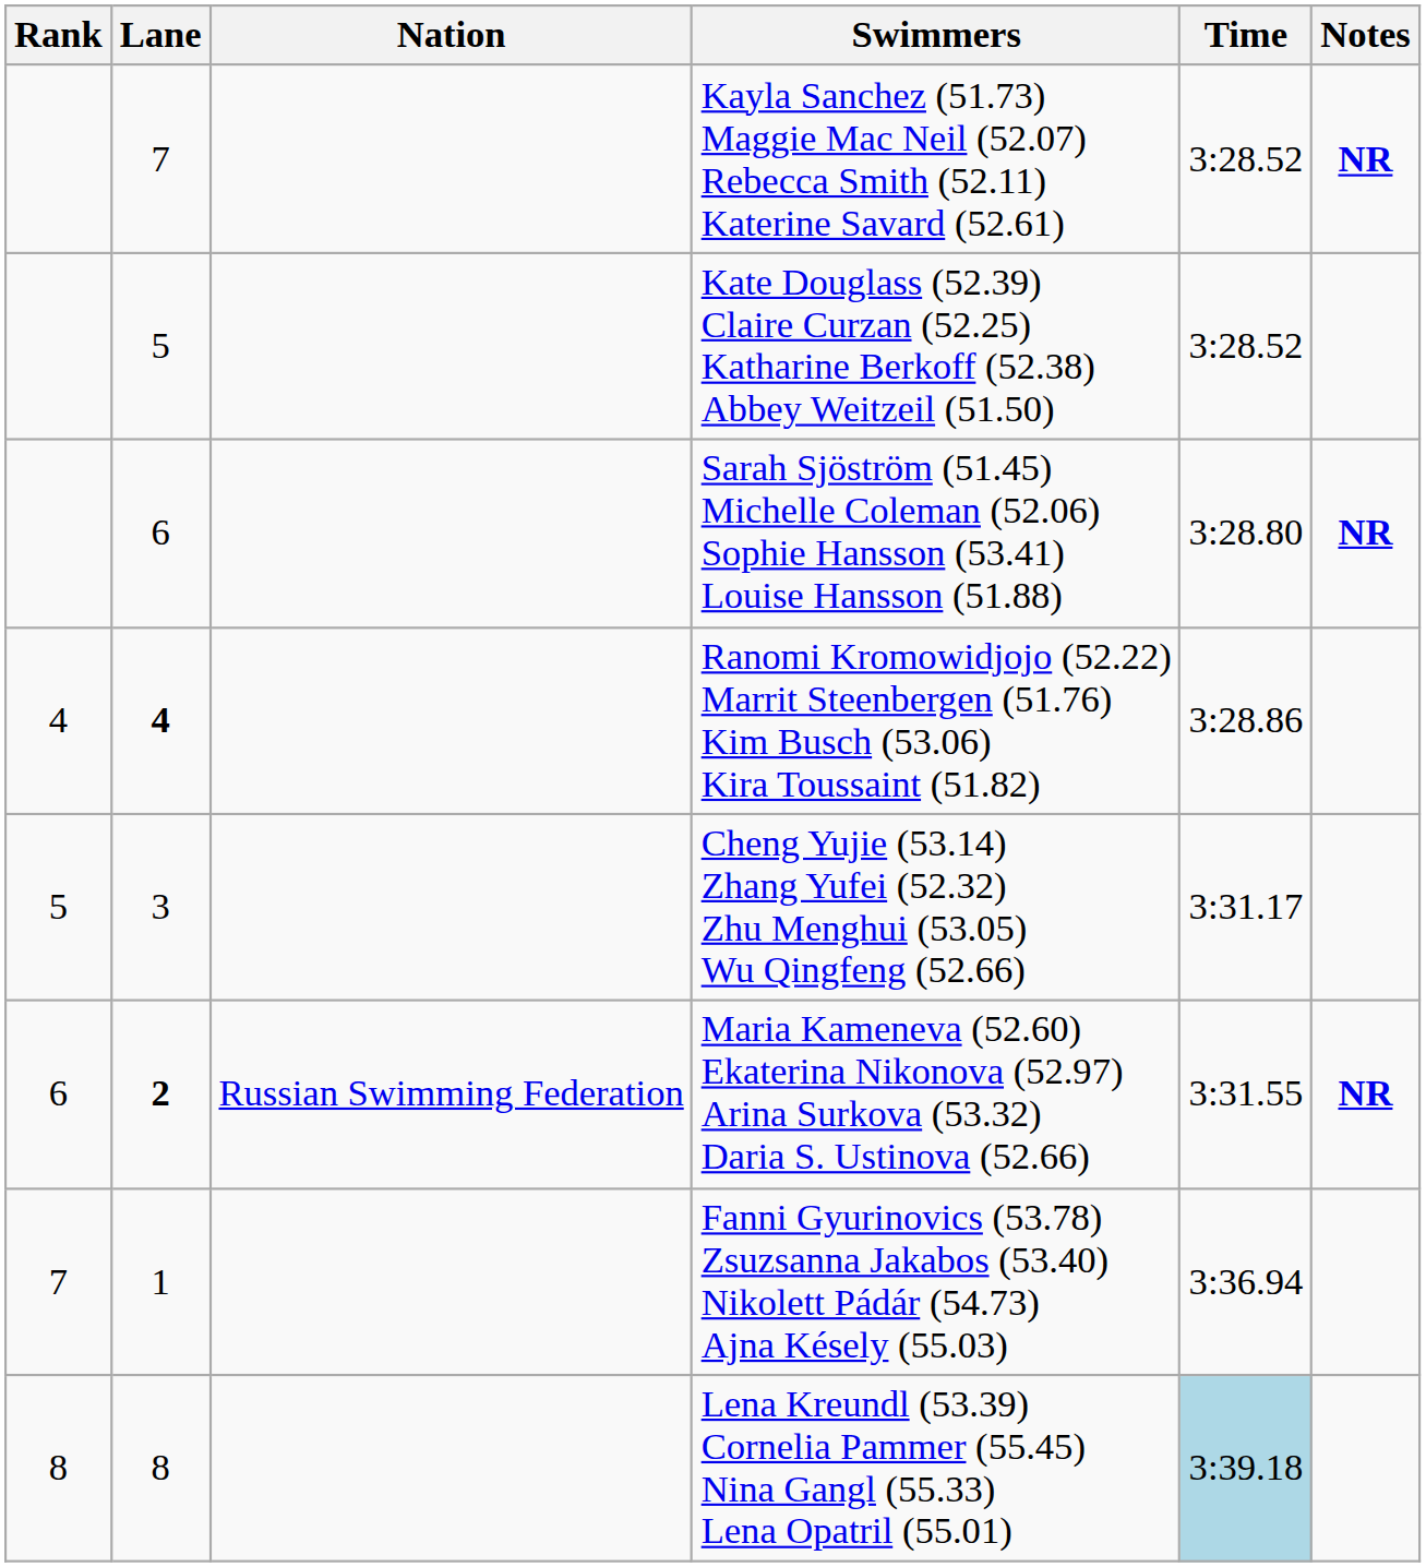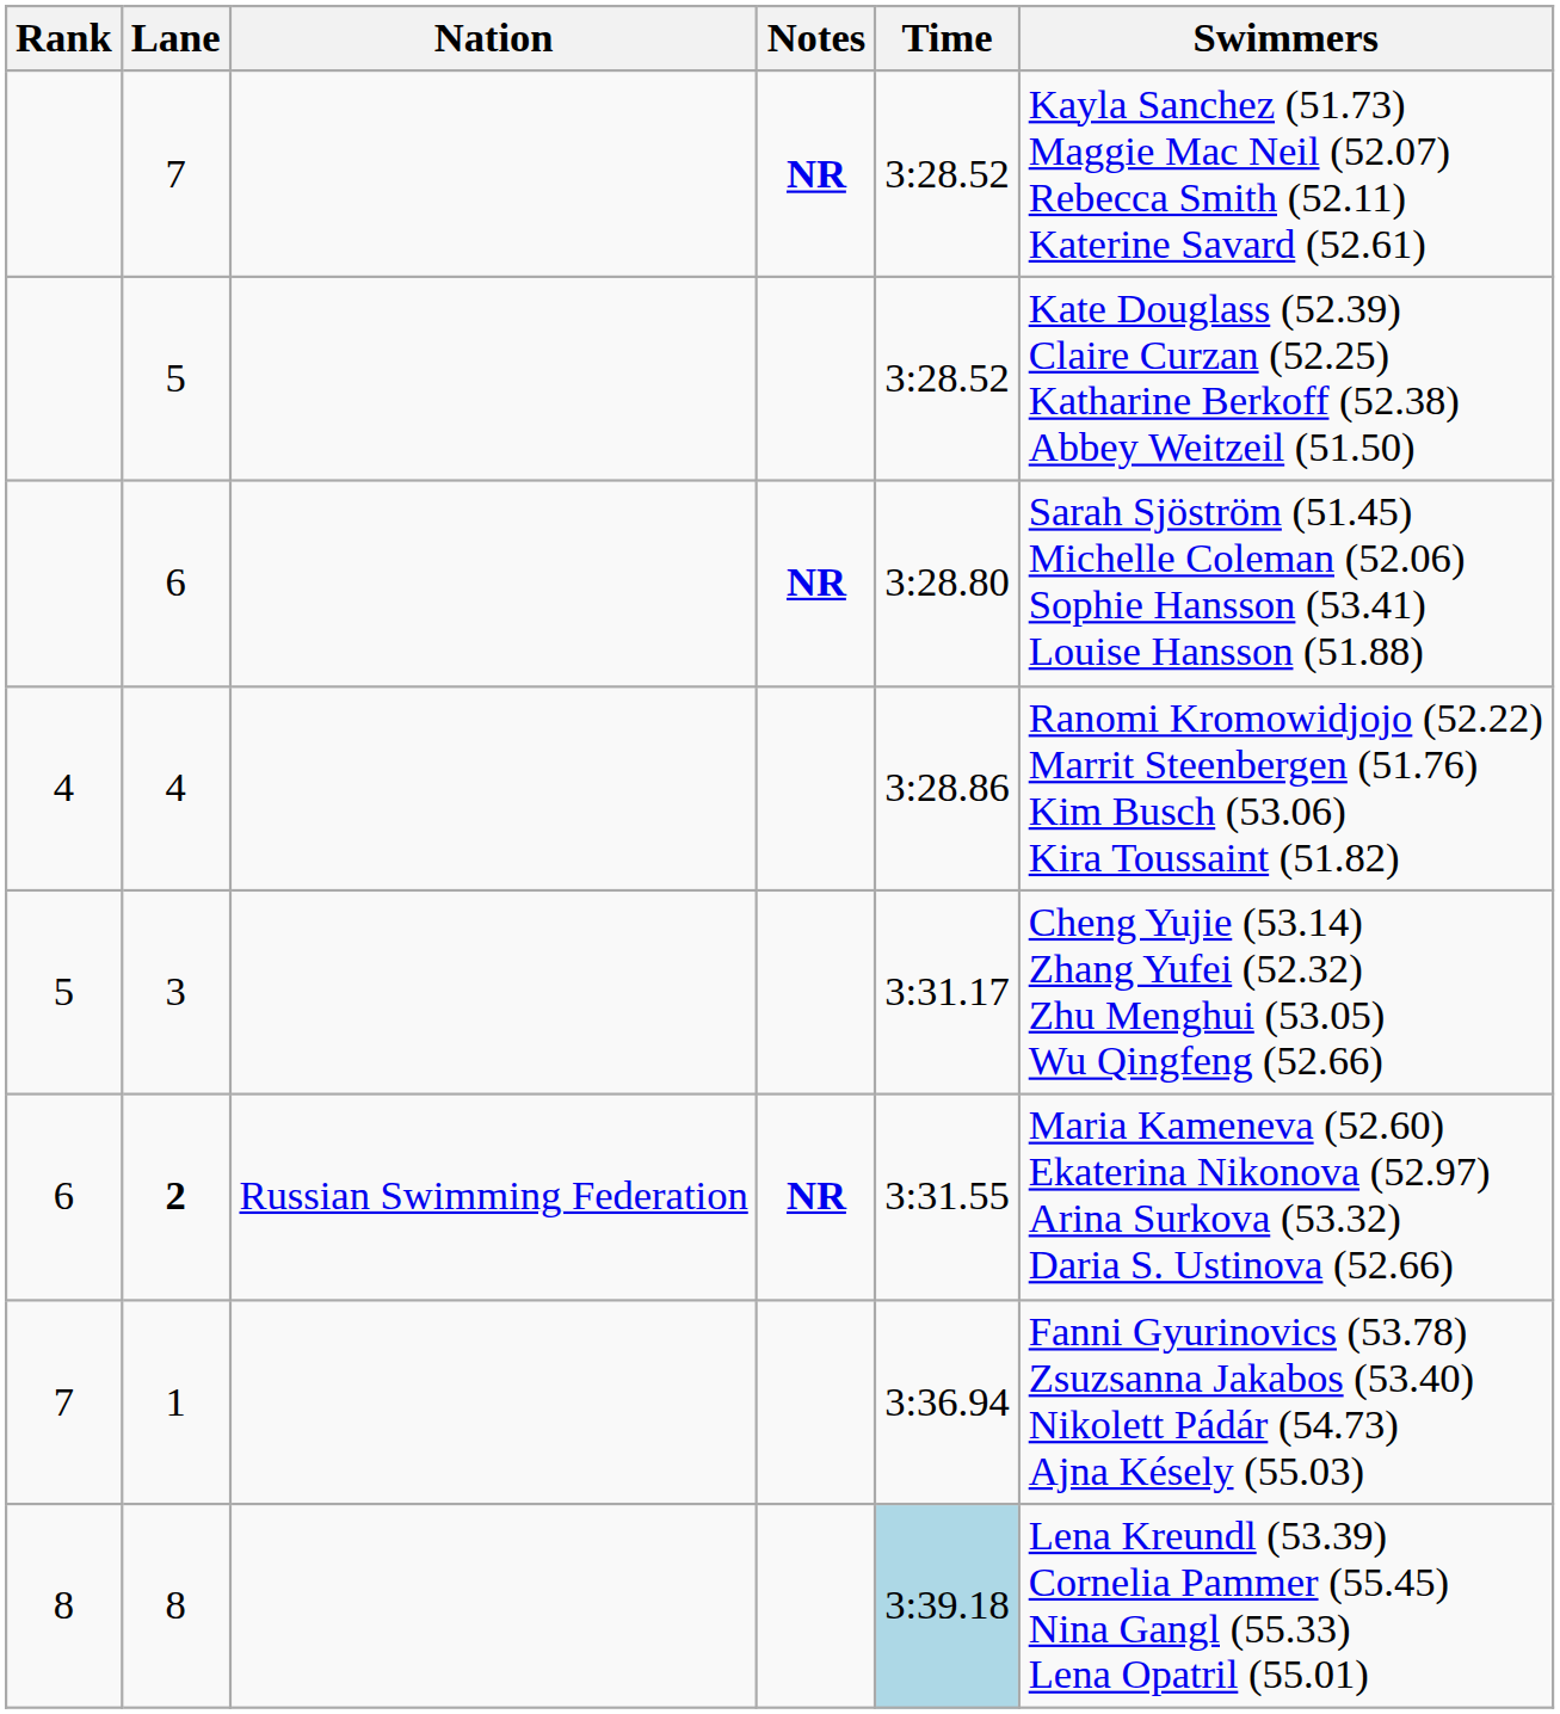columns swapped: Swimmers <-> Notes
row 5 | Lane: bold -> normal
